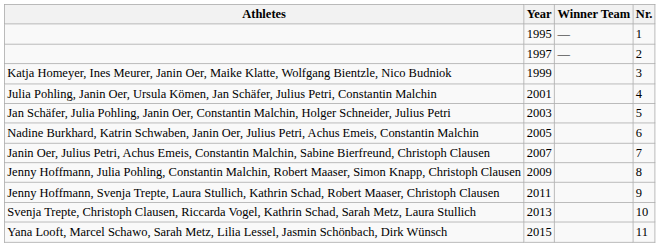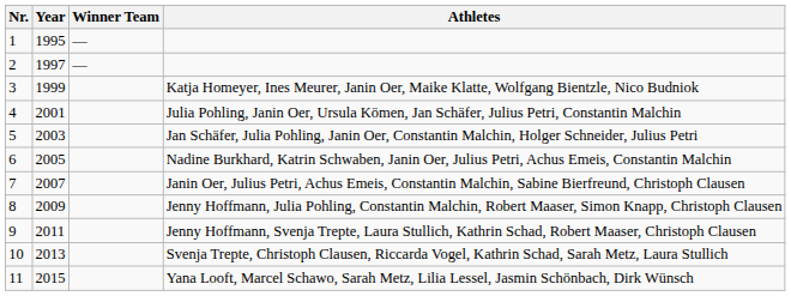columns swapped: Nr. <-> Athletes
